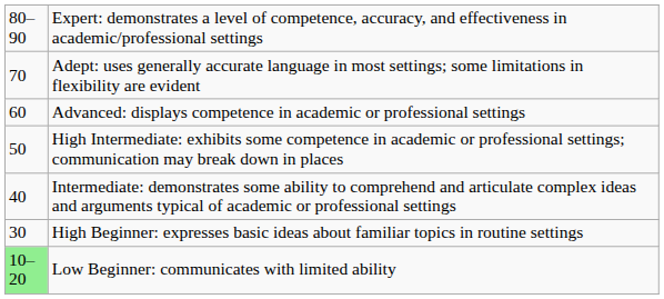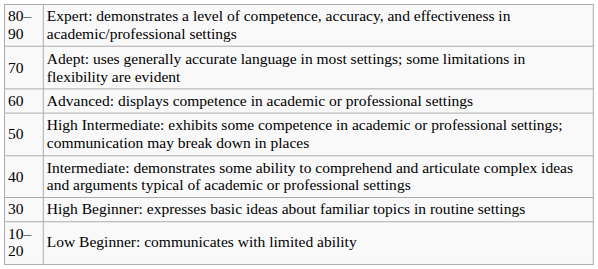Low Beginner: communicates with limited ability | column 1: lightgreen background -> no background
